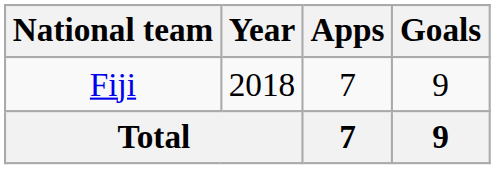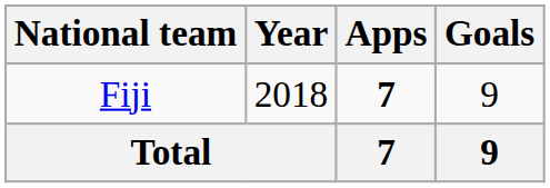Fiji | Apps: normal -> bold
